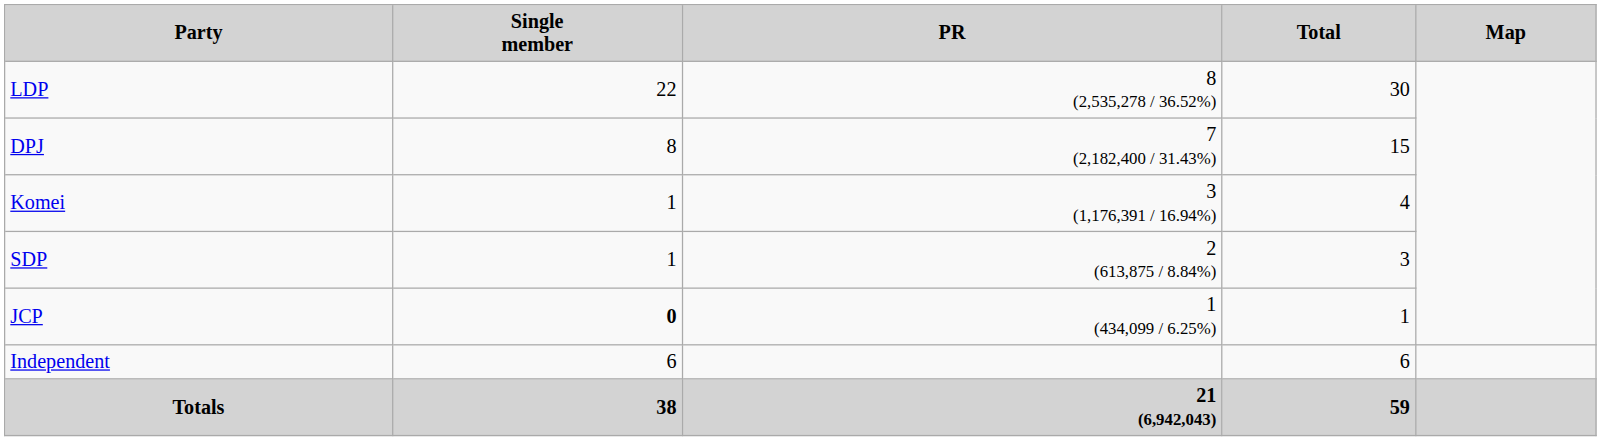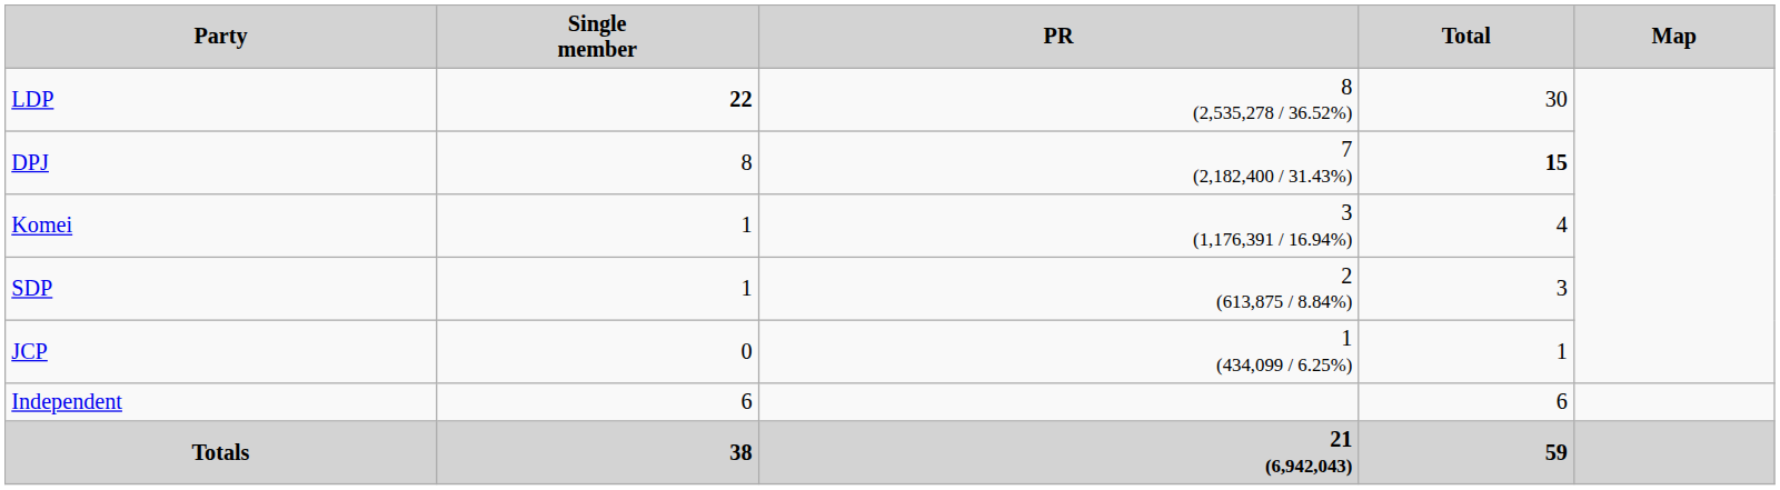LDP | Single member: normal -> bold
DPJ | Total: normal -> bold
JCP | Single member: bold -> normal
